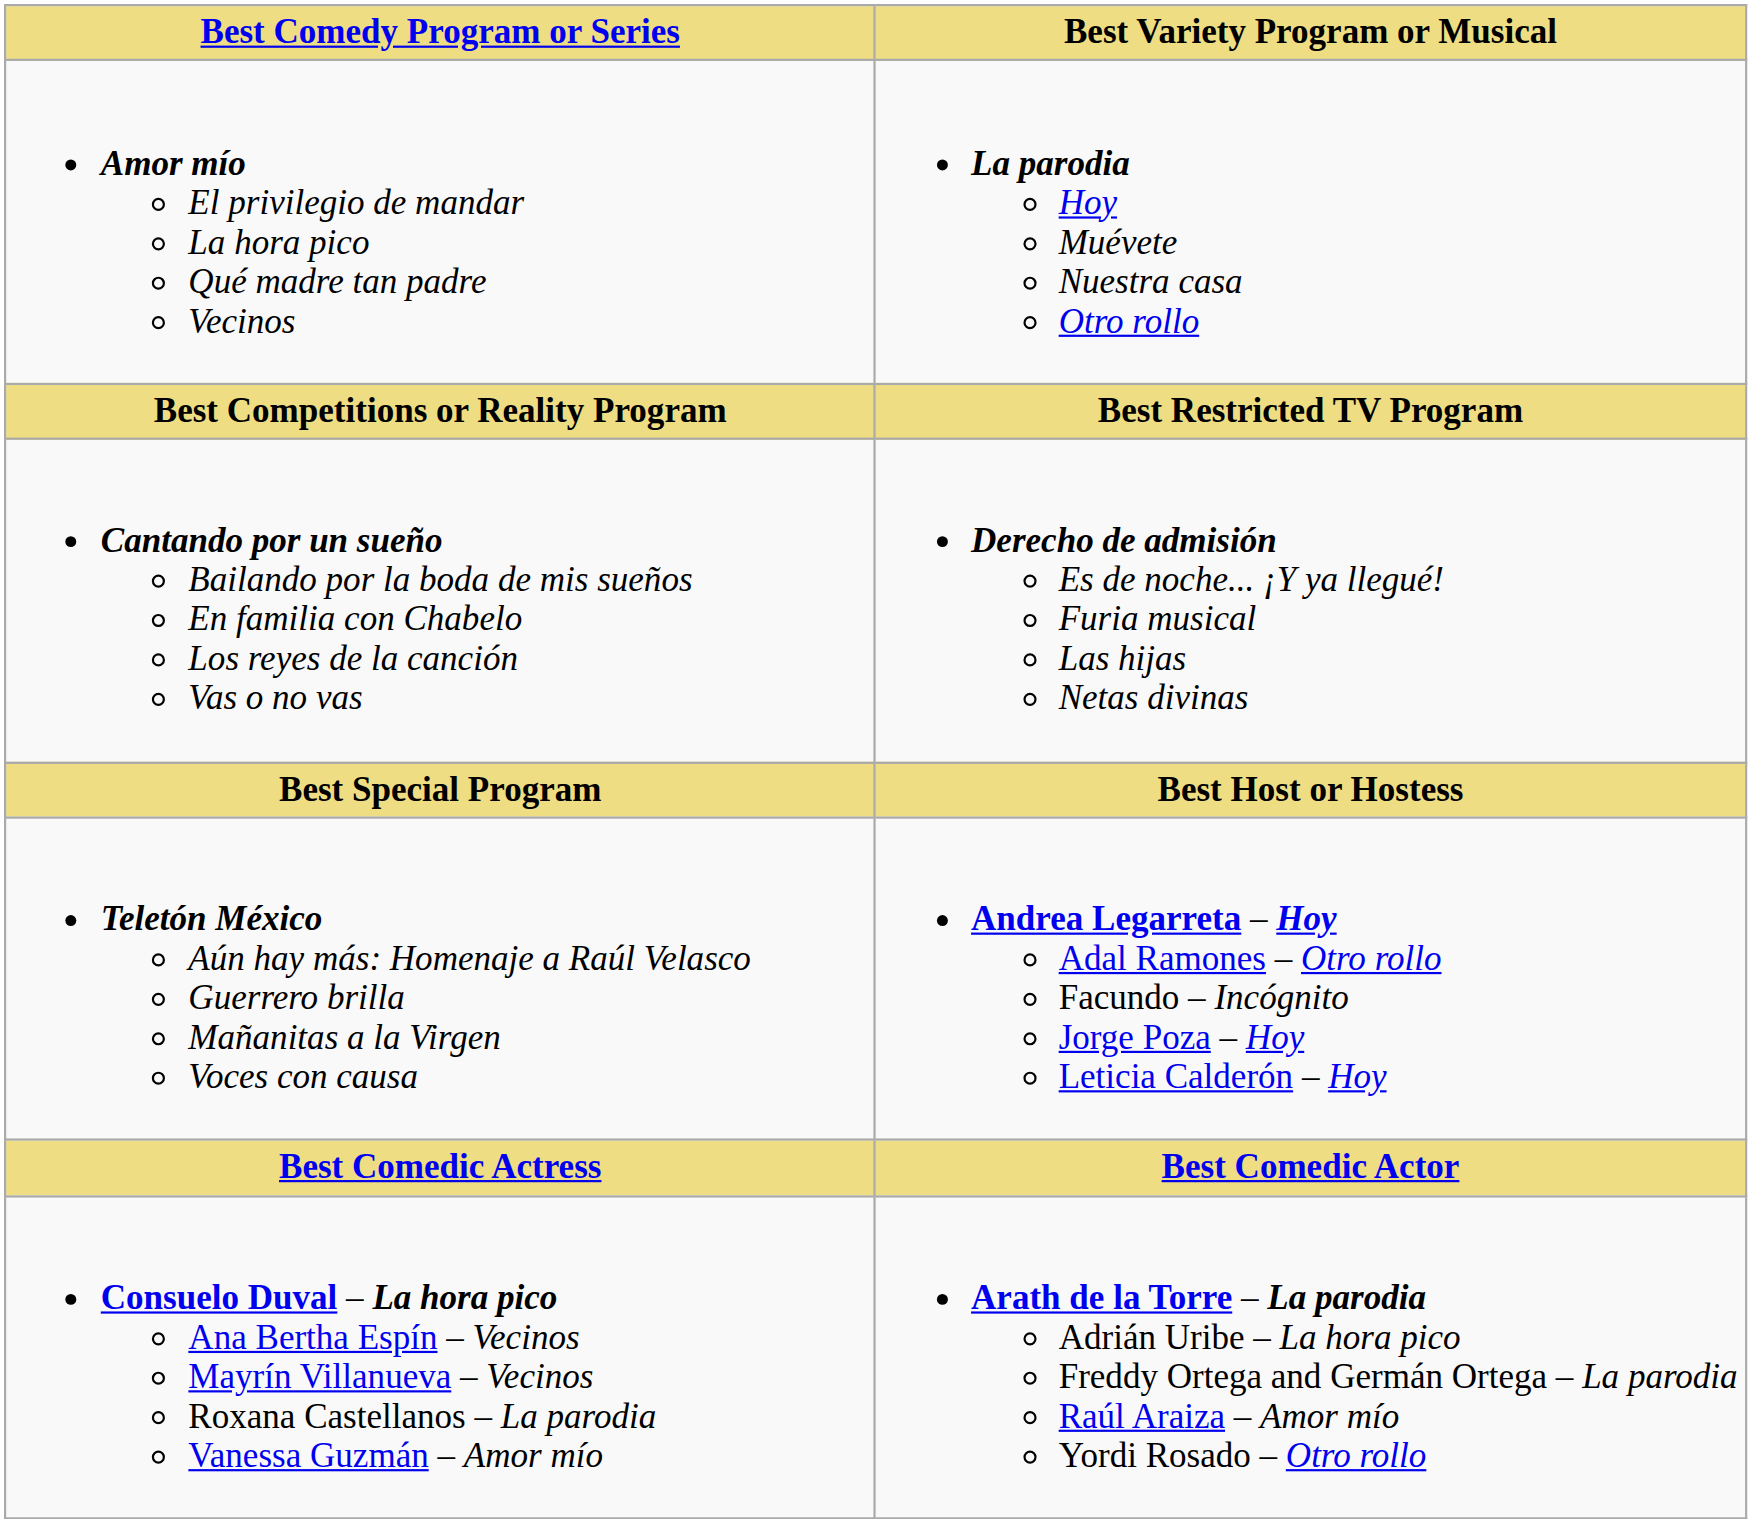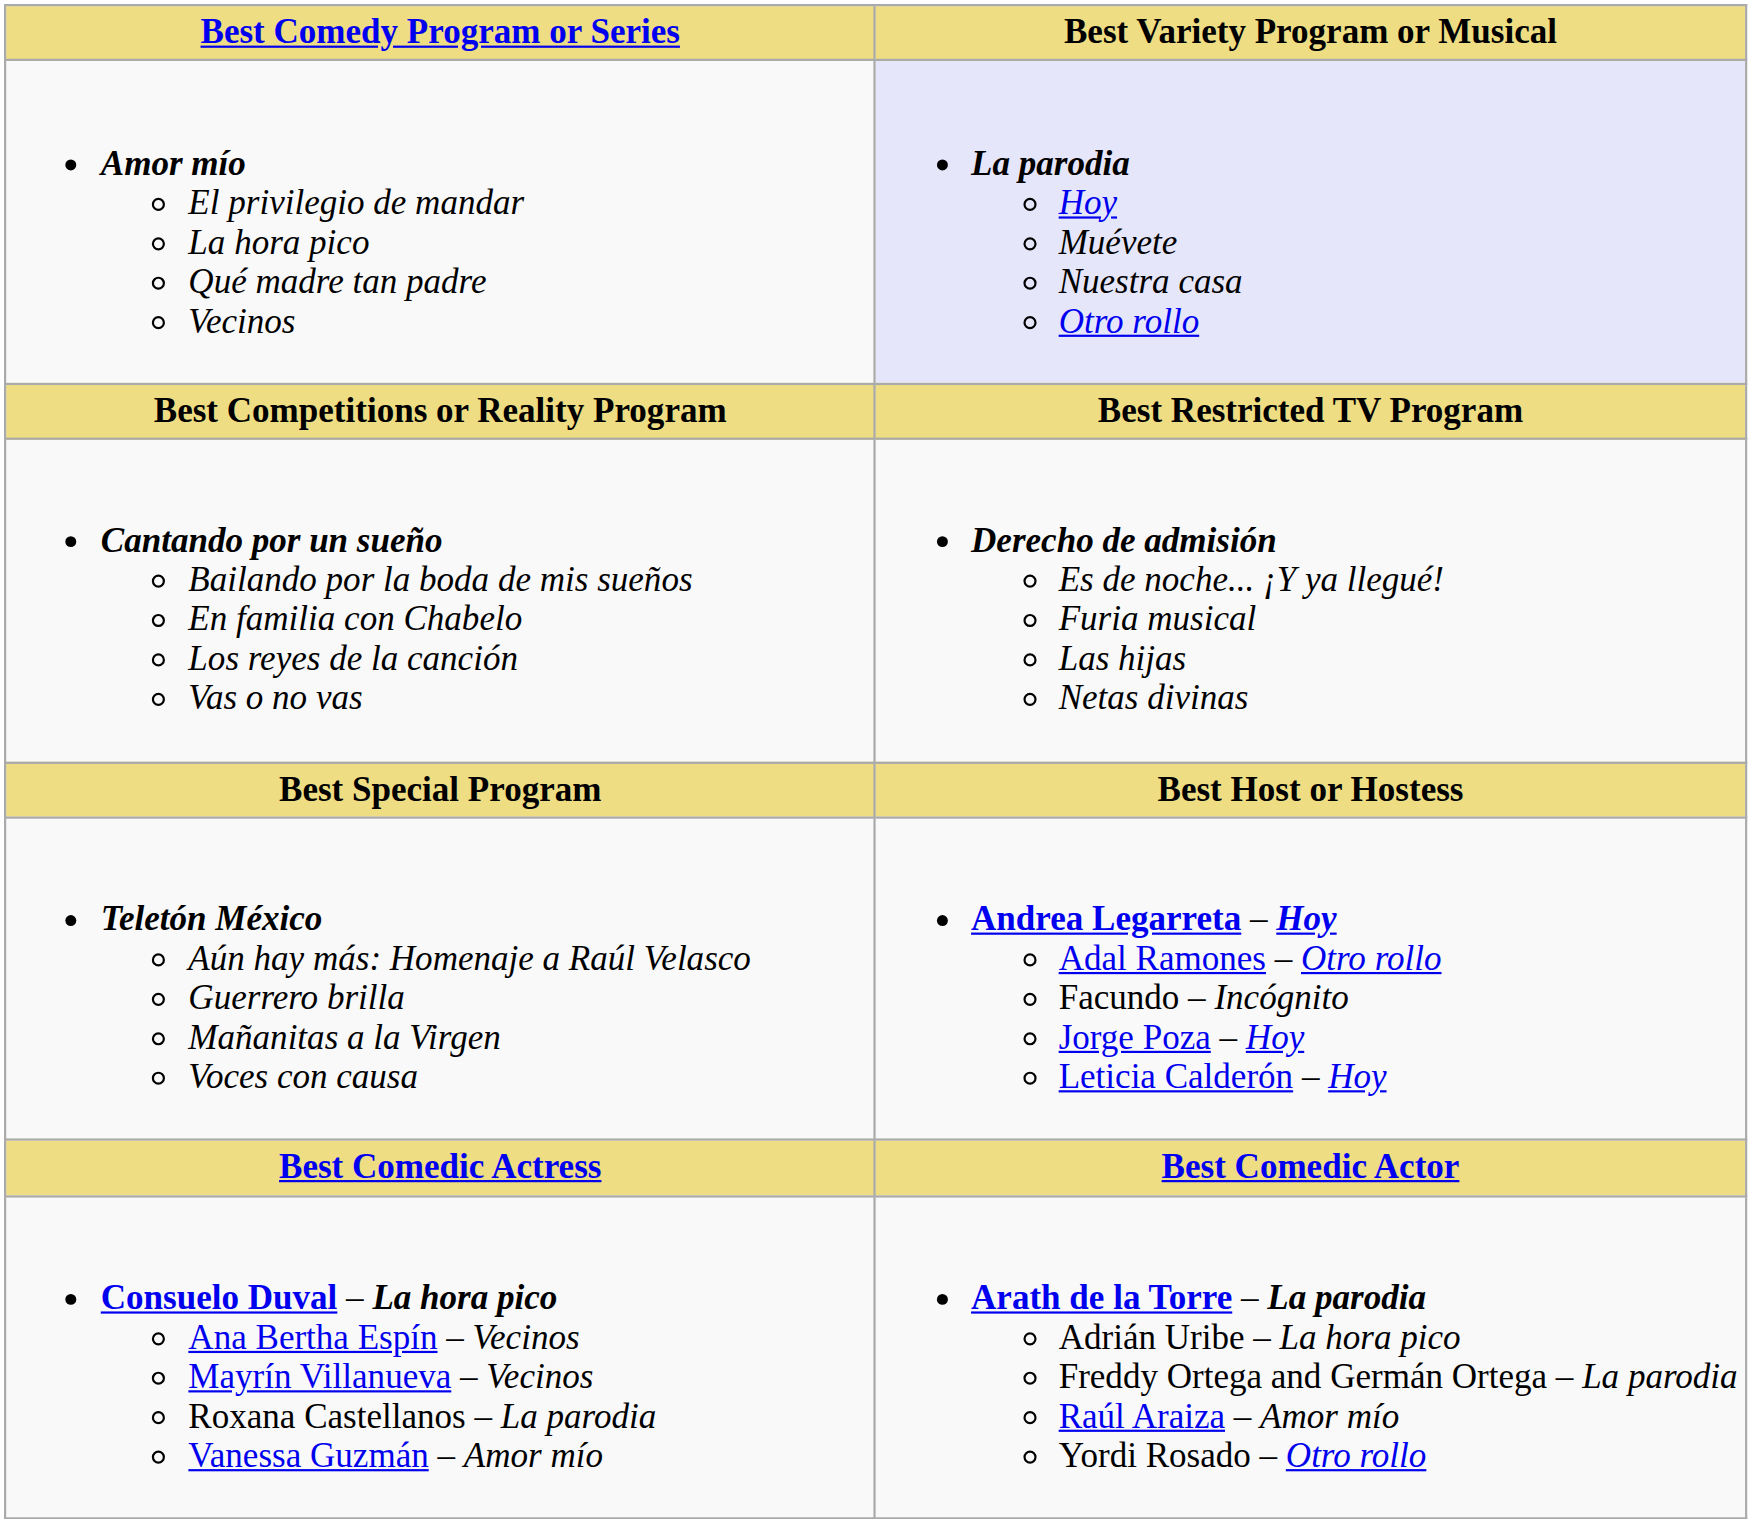row 2 | Best Variety Program or Musical: no background -> lavender background
